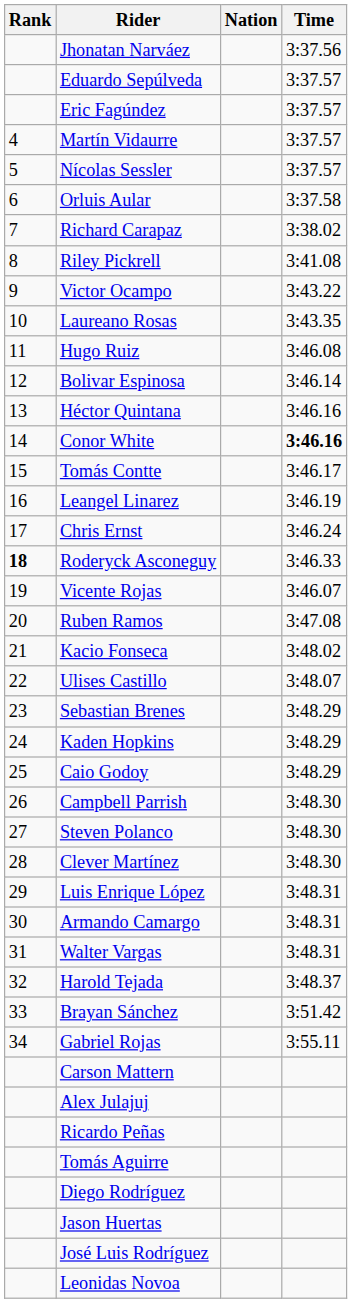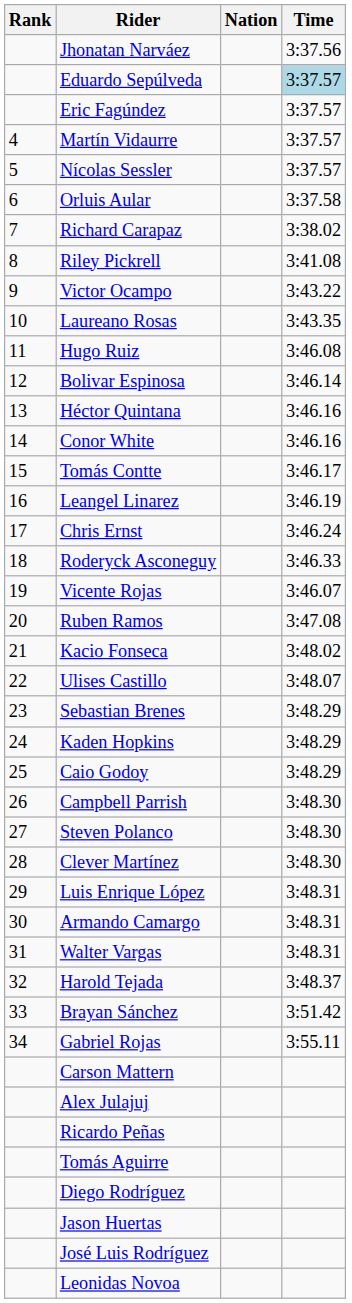Eduardo Sepúlveda | Time: no background -> lightblue background
Conor White | Time: bold -> normal
Roderyck Asconeguy | Rank: bold -> normal
